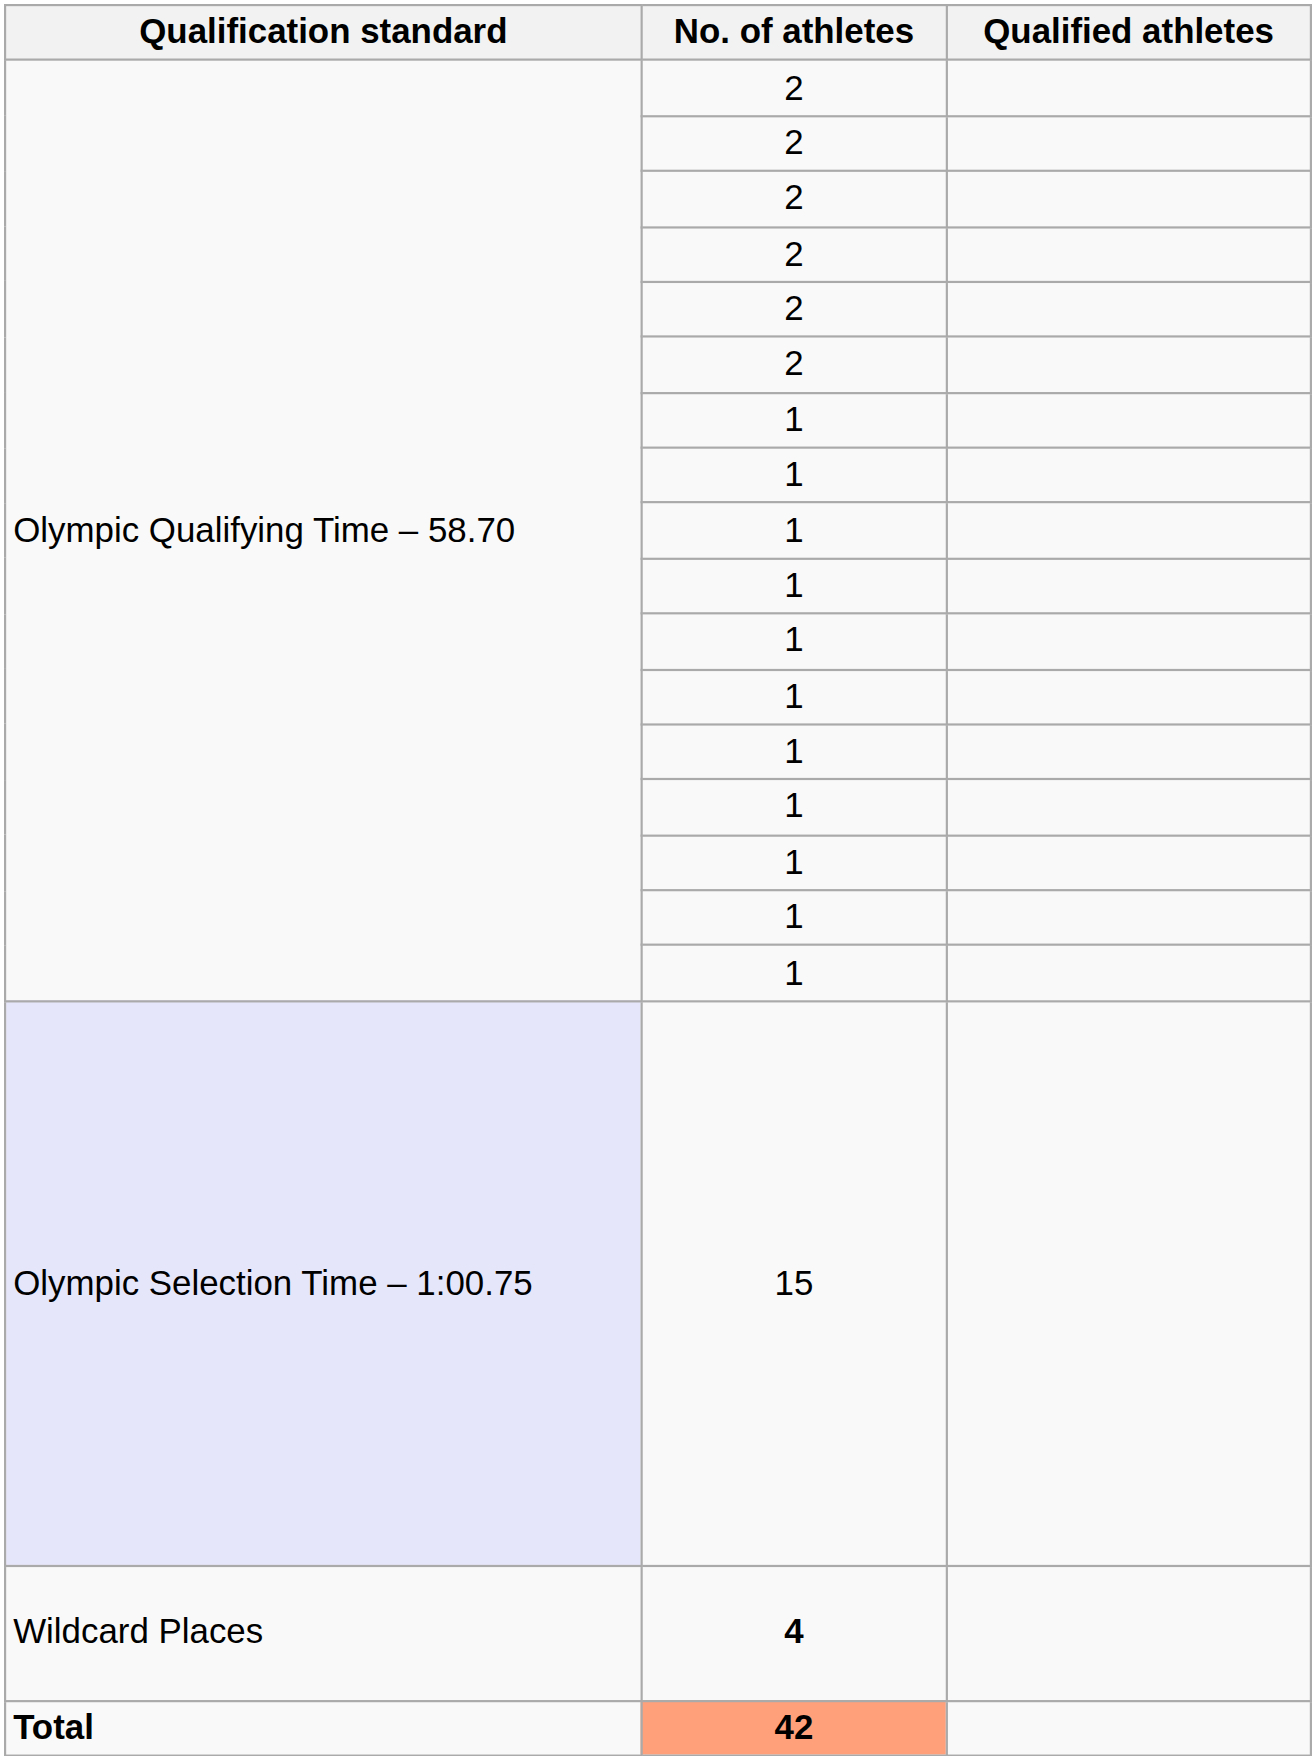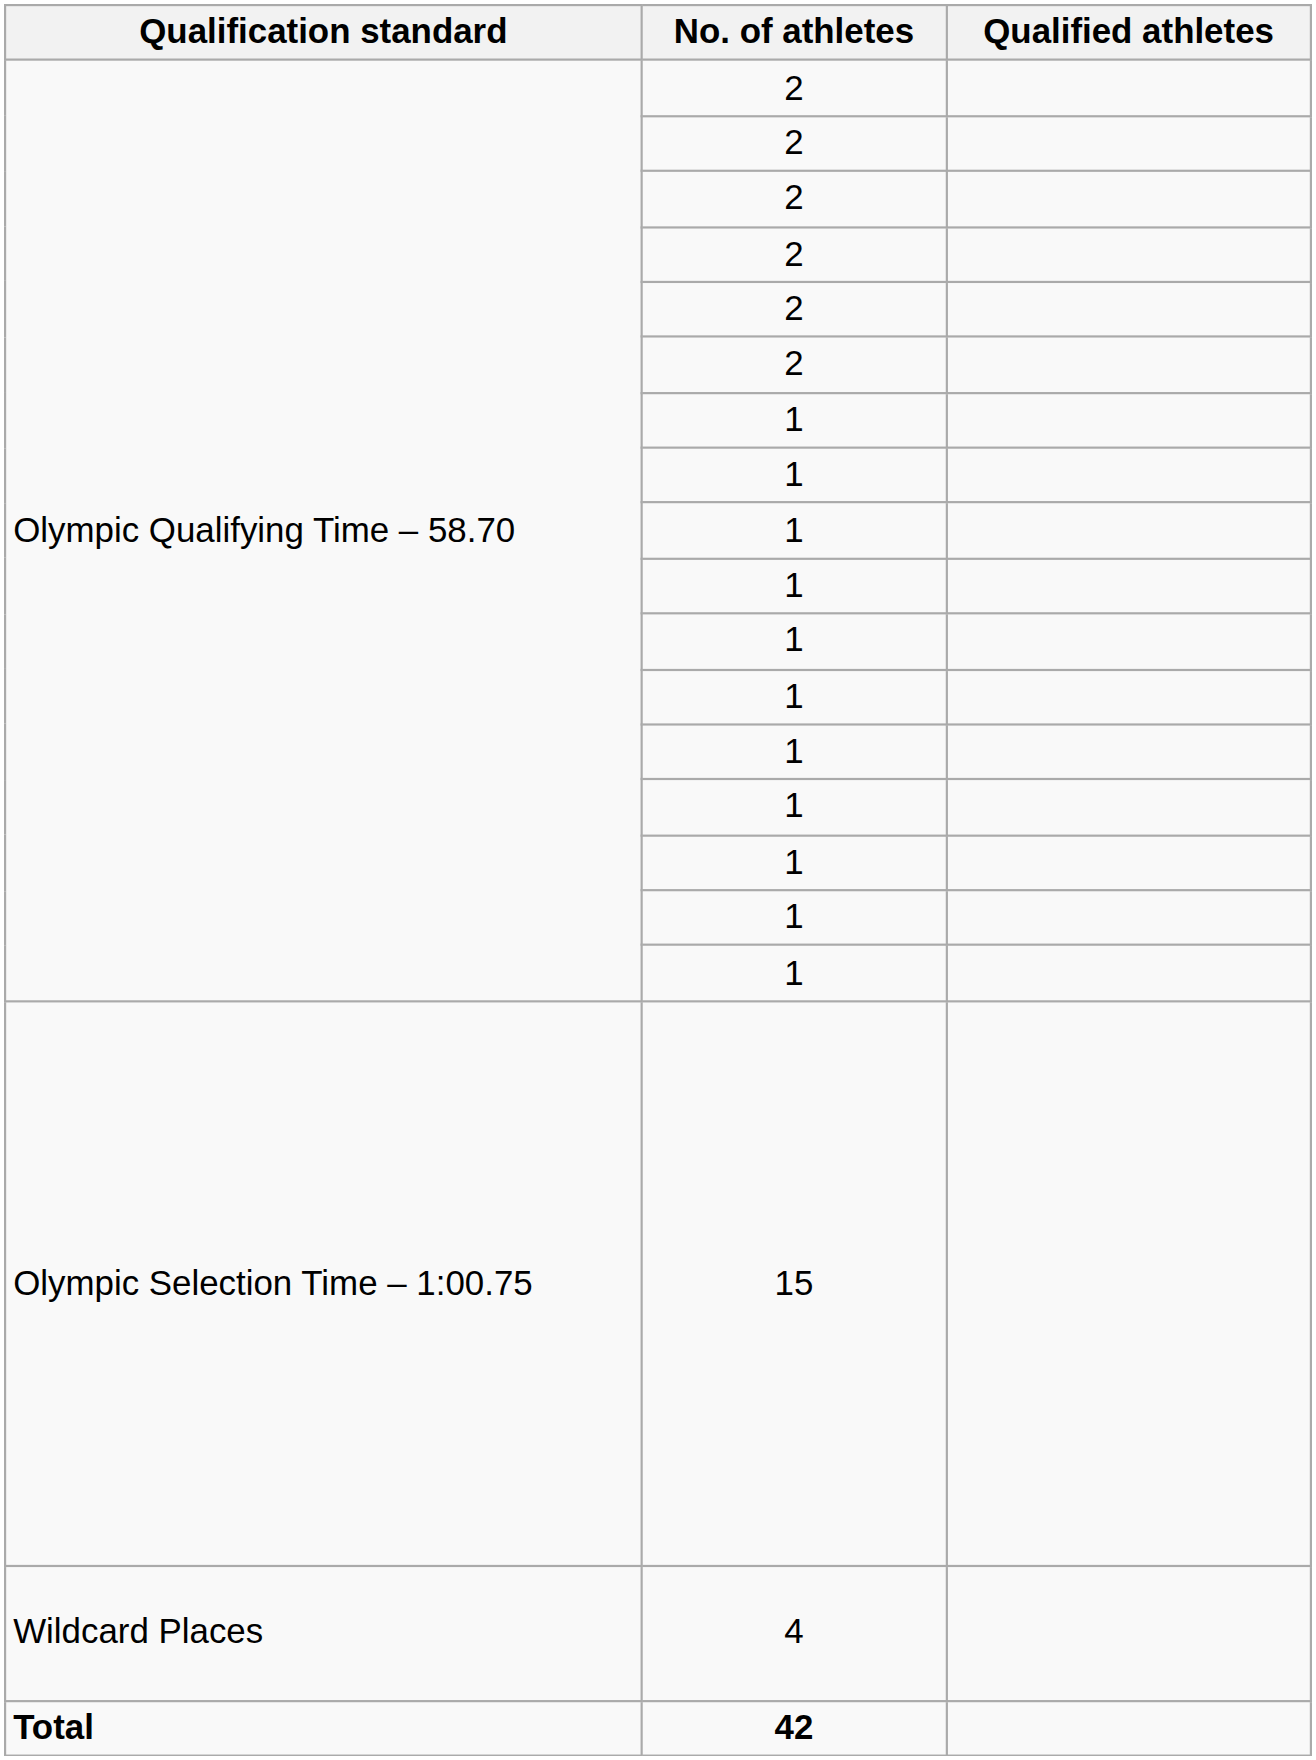15 | Qualification standard: lavender background -> no background
4 | No. of athletes: bold -> normal
42 | No. of athletes: lightsalmon background -> no background
